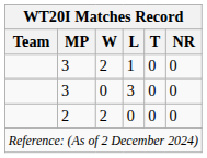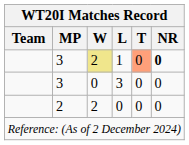1 | W: no background -> khaki background
1 | T: no background -> lightsalmon background
1 | NR: normal -> bold
